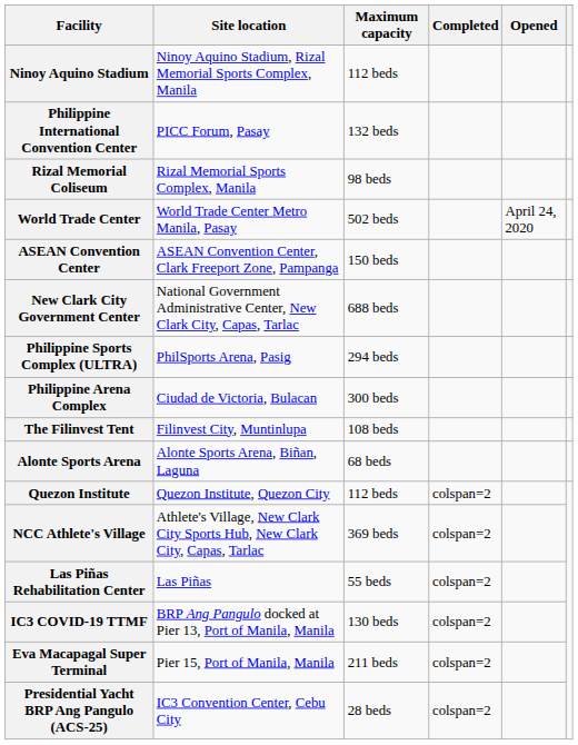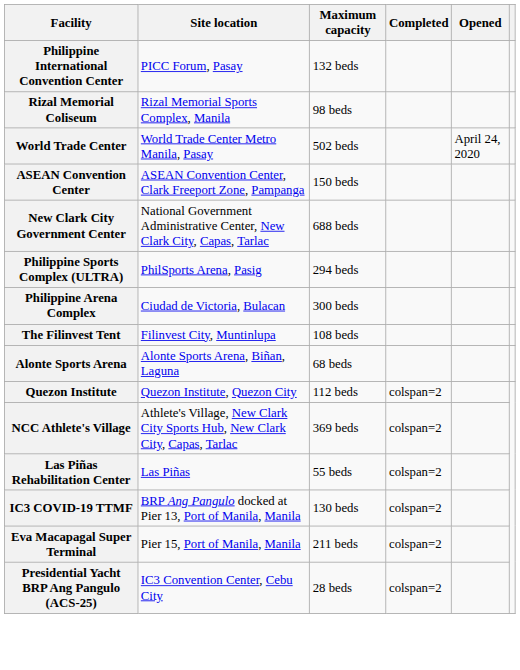- row: Ninoy Aquino Stadium | Ninoy Aquino Stadium, Rizal Memorial Sports Complex, Manila | 112 beds
